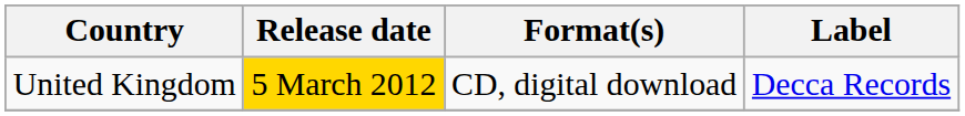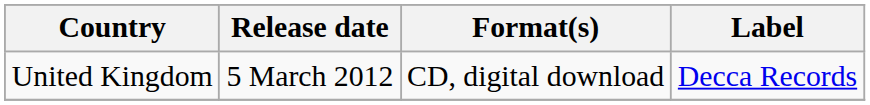United Kingdom | Release date: gold background -> no background
